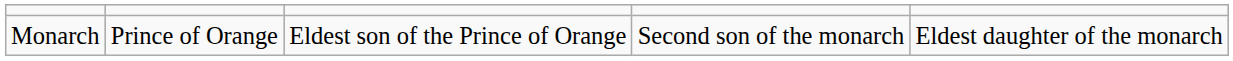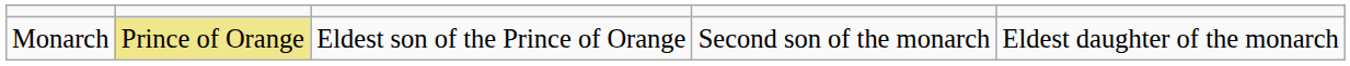Monarch | column 2: no background -> khaki background
